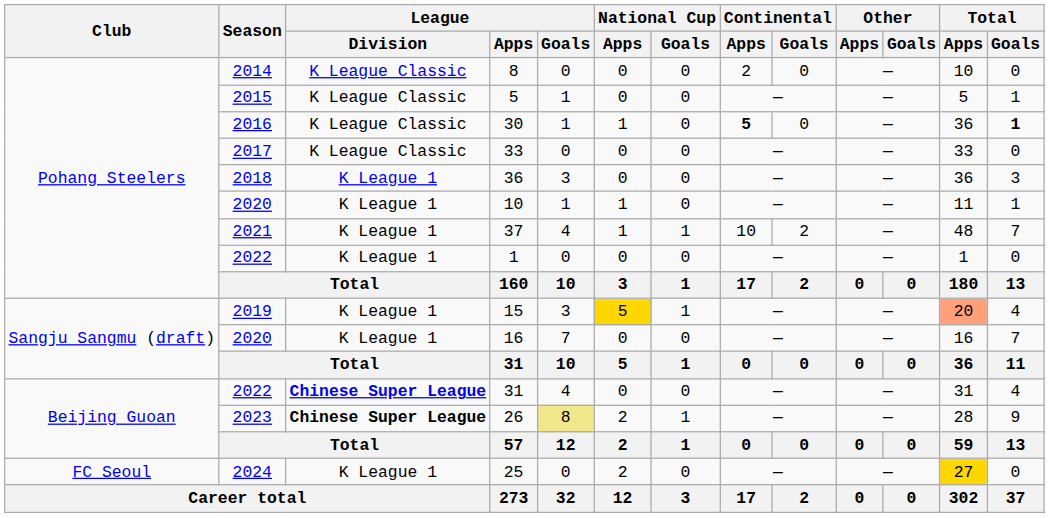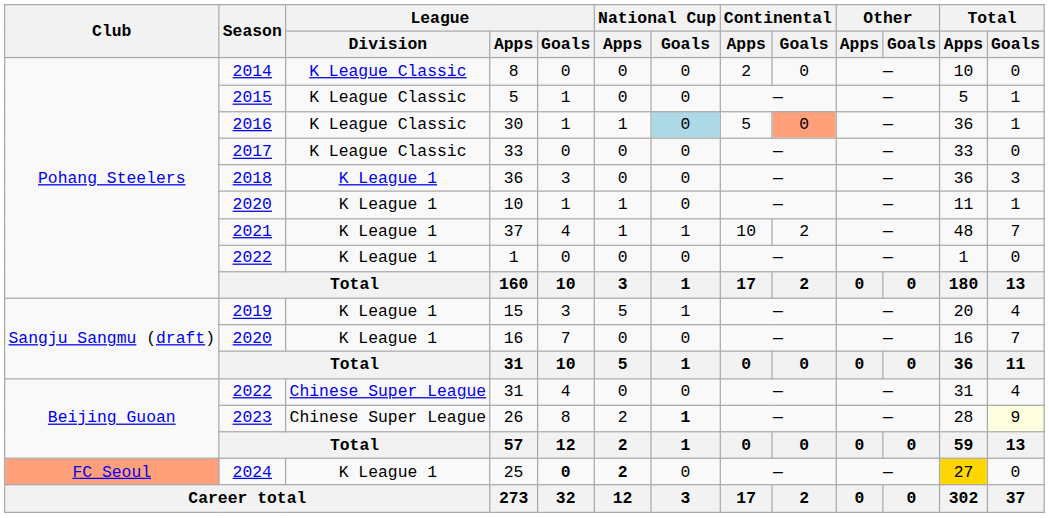30 | National Cup / Goals: no background -> lightblue background
30 | Continental / Apps: bold -> normal
30 | Continental / Goals: no background -> lightsalmon background
30 | Total / Goals: bold -> normal
15 | National Cup / Apps: gold background -> no background
15 | Total / Apps: lightsalmon background -> no background
2022 / 31 | League / Division: bold -> normal
26 | League / Division: bold -> normal
26 | League / Goals: khaki background -> no background
26 | National Cup / Goals: normal -> bold
26 | Total / Goals: no background -> lightyellow background
25 | Club: no background -> lightsalmon background
25 | League / Goals: normal -> bold
25 | National Cup / Apps: normal -> bold
